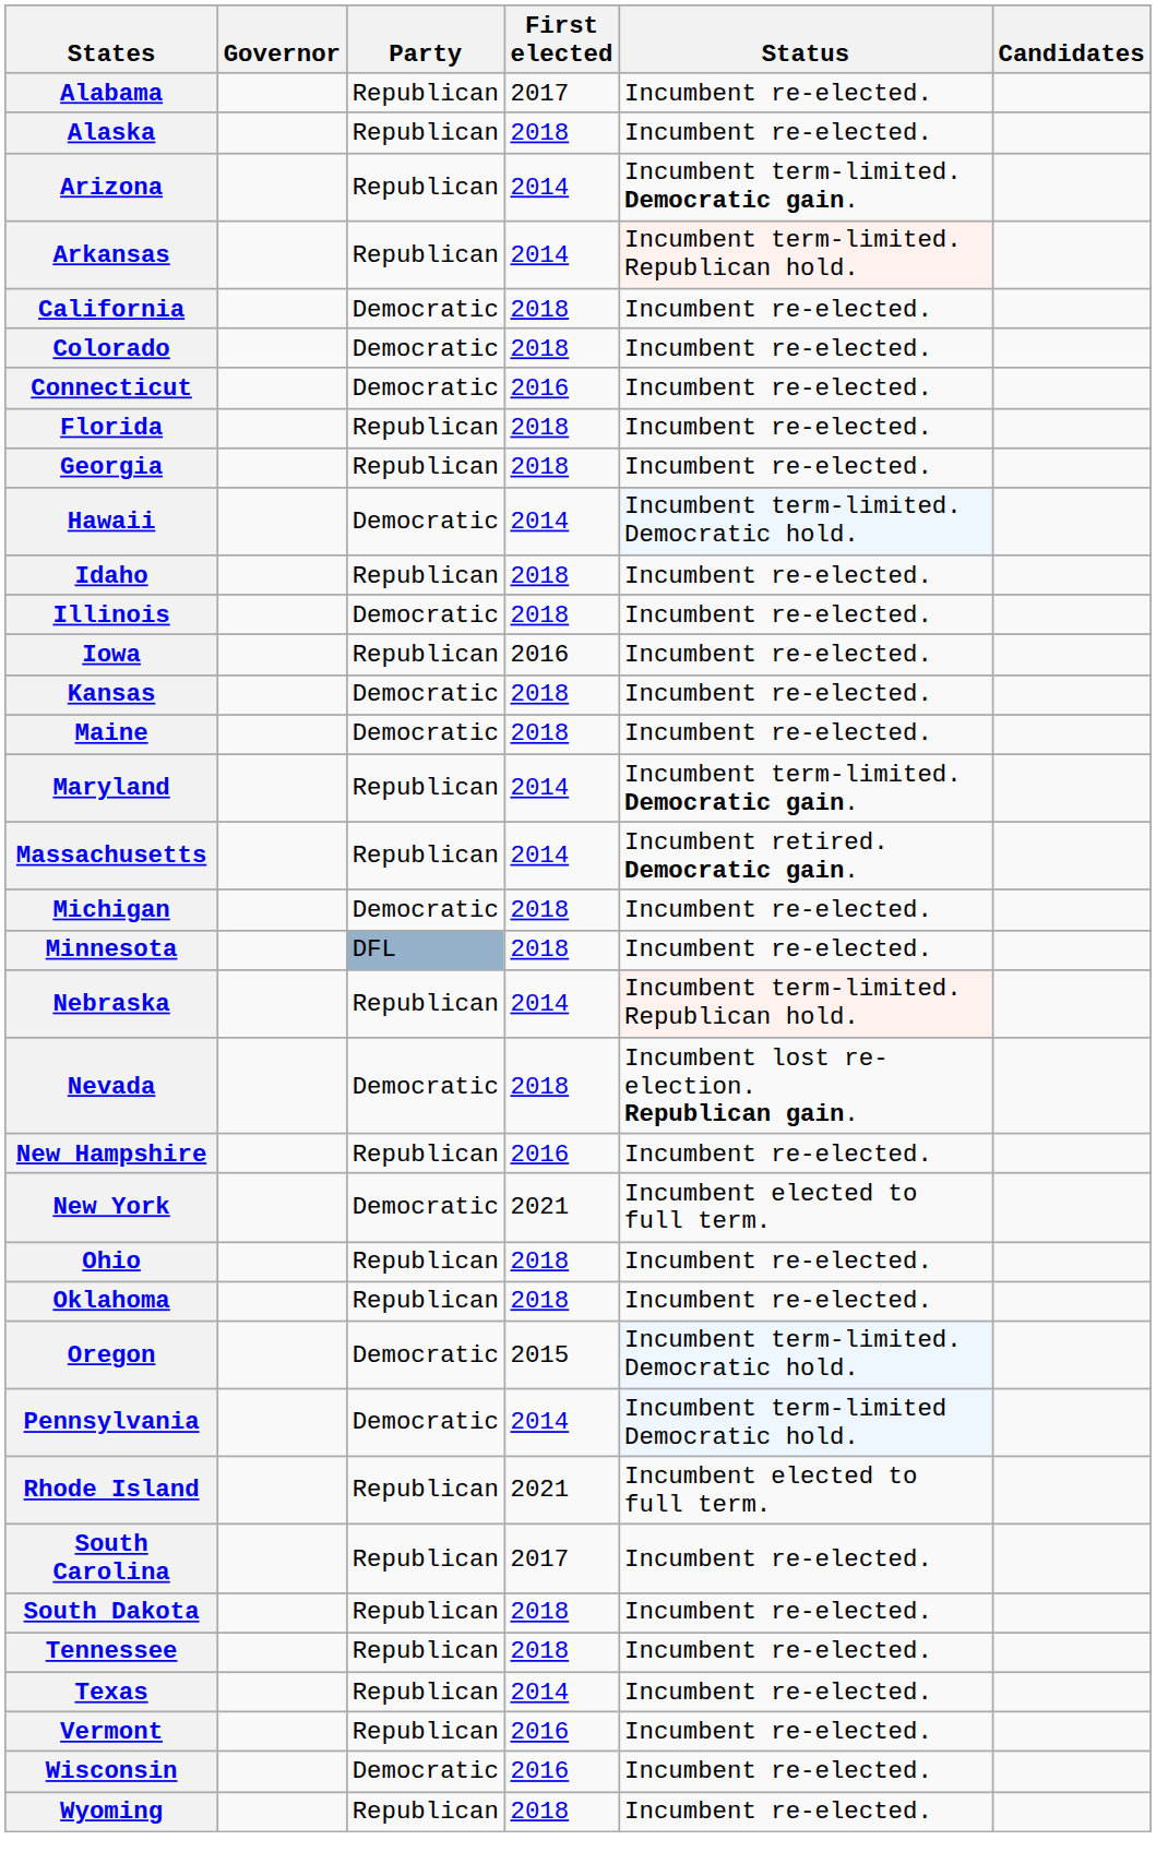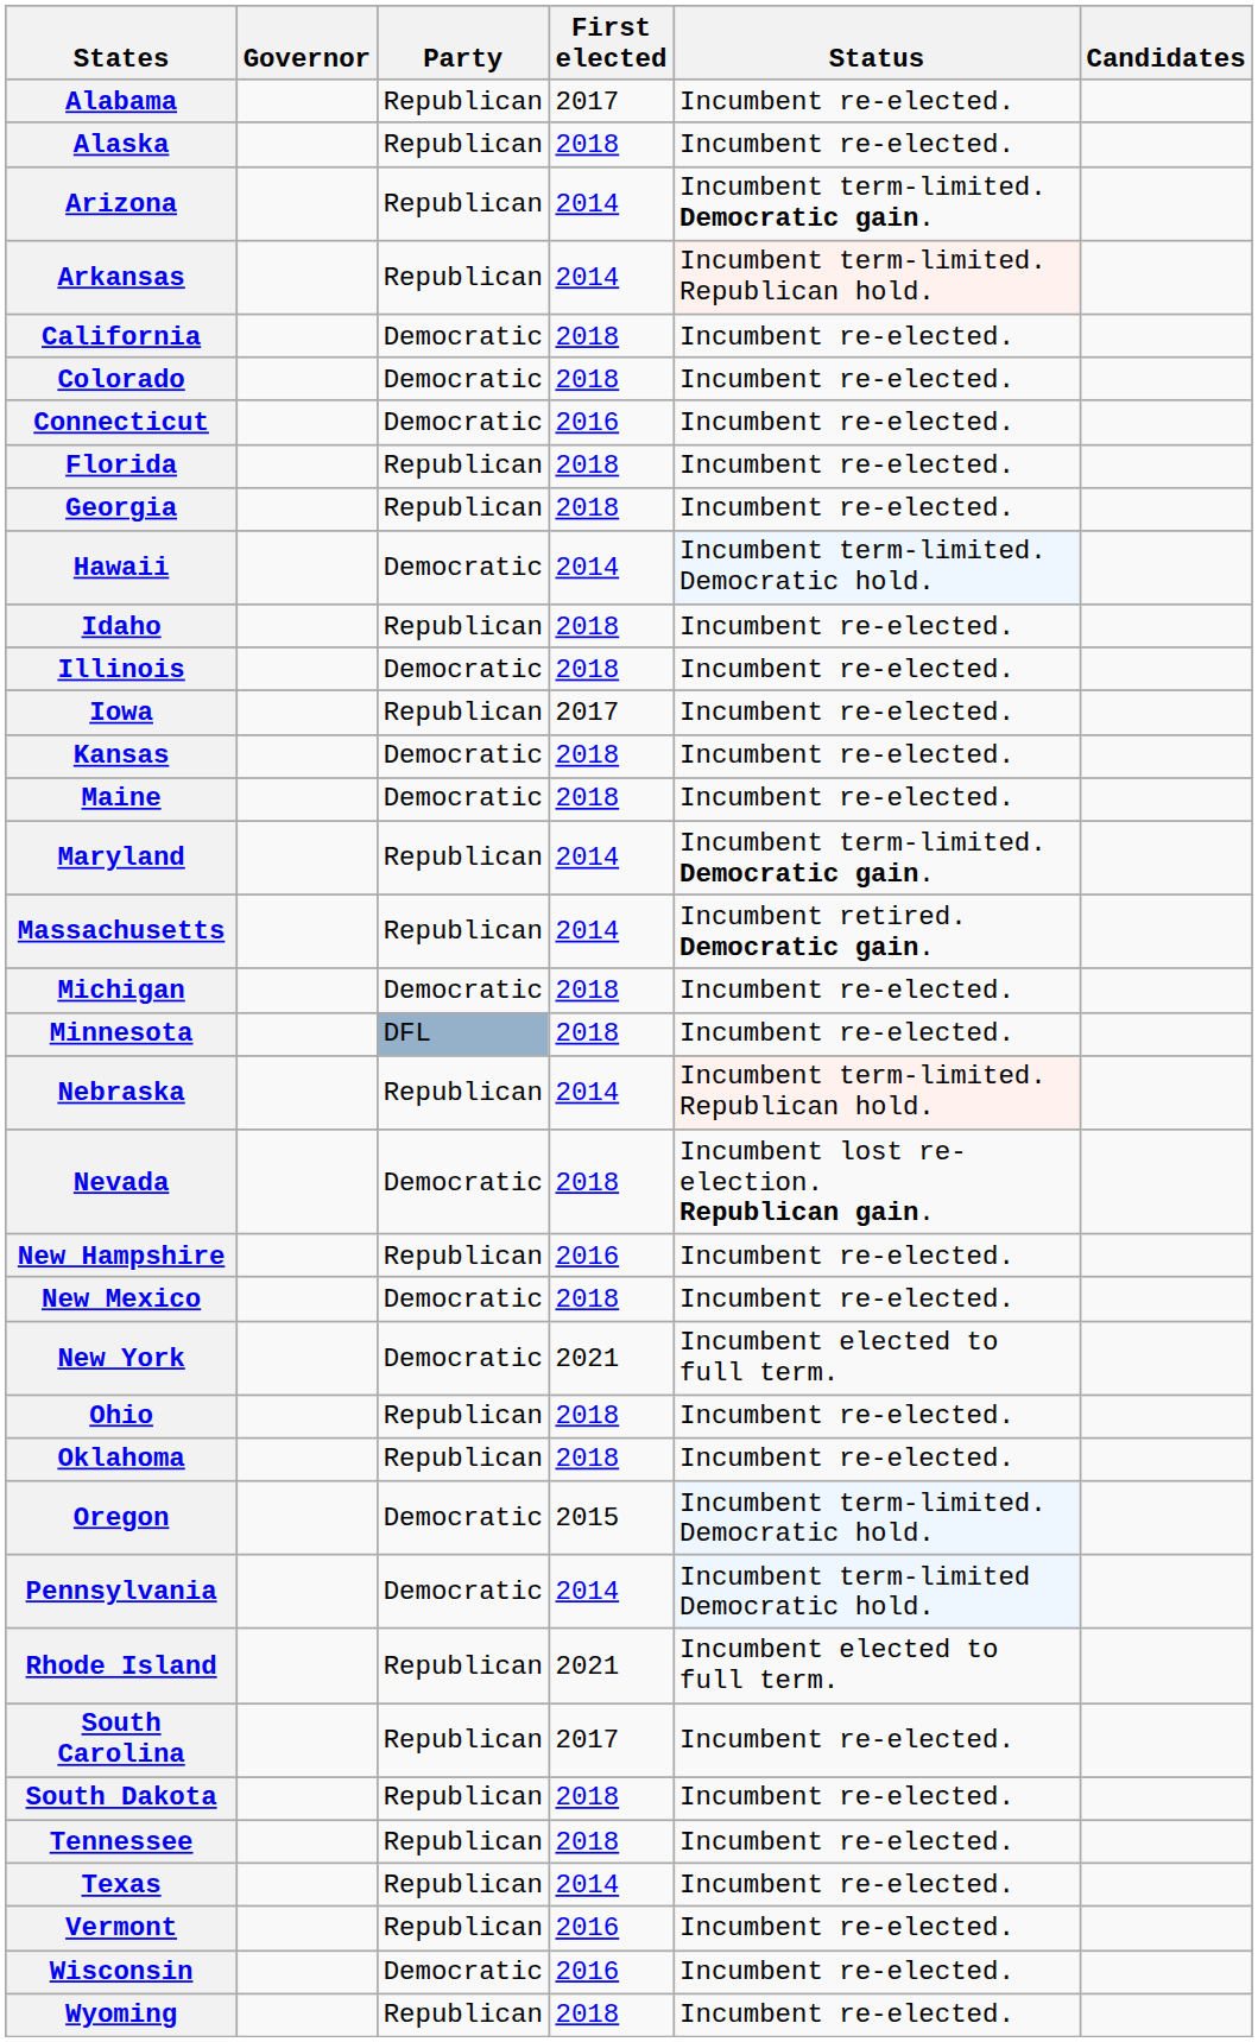Iowa | First elected: 2016 -> 2017
+ row: New Mexico | Democratic | 2018 | Incumbent re-elected.
